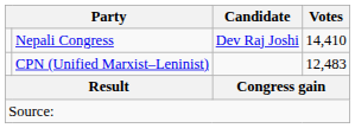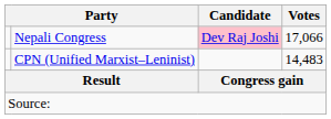Nepali Congress | Candidate: no background -> pink background
Nepali Congress | Votes: 14,410 -> 17,066
CPN (Unified Marxist–Leninist) | Votes: 12,483 -> 14,483
